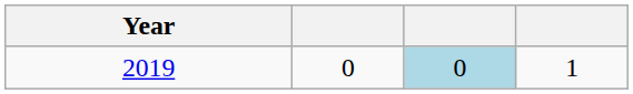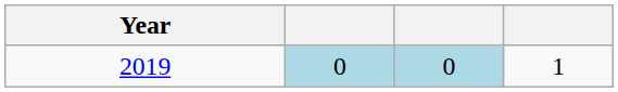2019 | column 2: no background -> lightblue background
